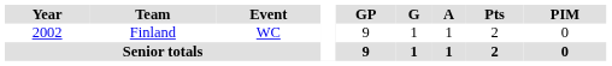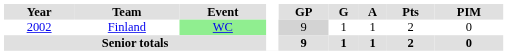Finland | Event: no background -> lightgreen background
Finland | GP: no background -> lightgrey background
